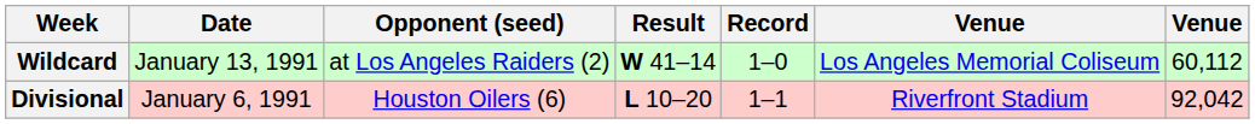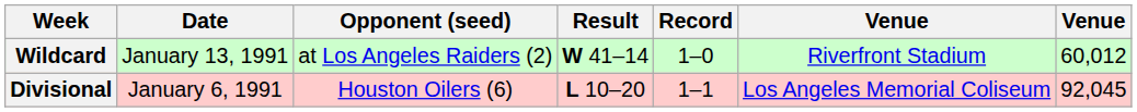Wildcard | column 6: Los Angeles Memorial Coliseum -> Riverfront Stadium
Wildcard | column 7: 60,112 -> 60,012
Divisional | column 6: Riverfront Stadium -> Los Angeles Memorial Coliseum
Divisional | column 7: 92,042 -> 92,045
